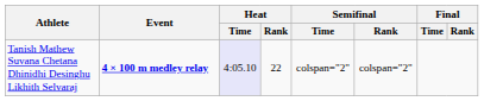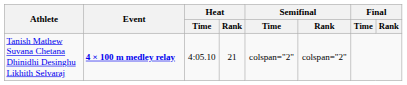row 3 | Heat / Time: lavender background -> no background
row 3 | Heat / Rank: 22 -> 21
